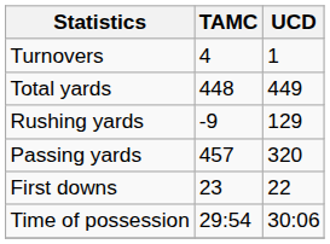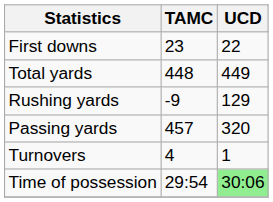rows swapped: First downs <-> Turnovers
Time of possession | UCD: no background -> lightgreen background
